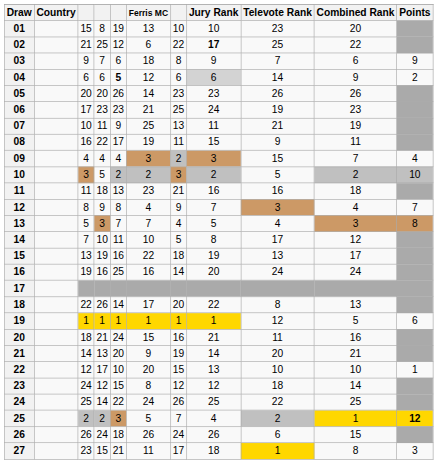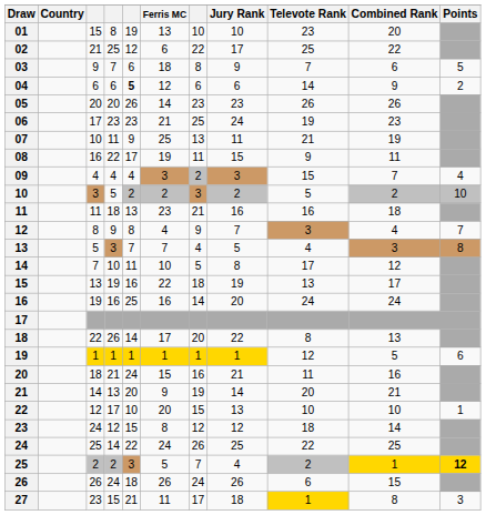02 | Jury Rank: bold -> normal
03 | Points: 9 -> 5
04 | Jury Rank: lightgrey background -> no background
